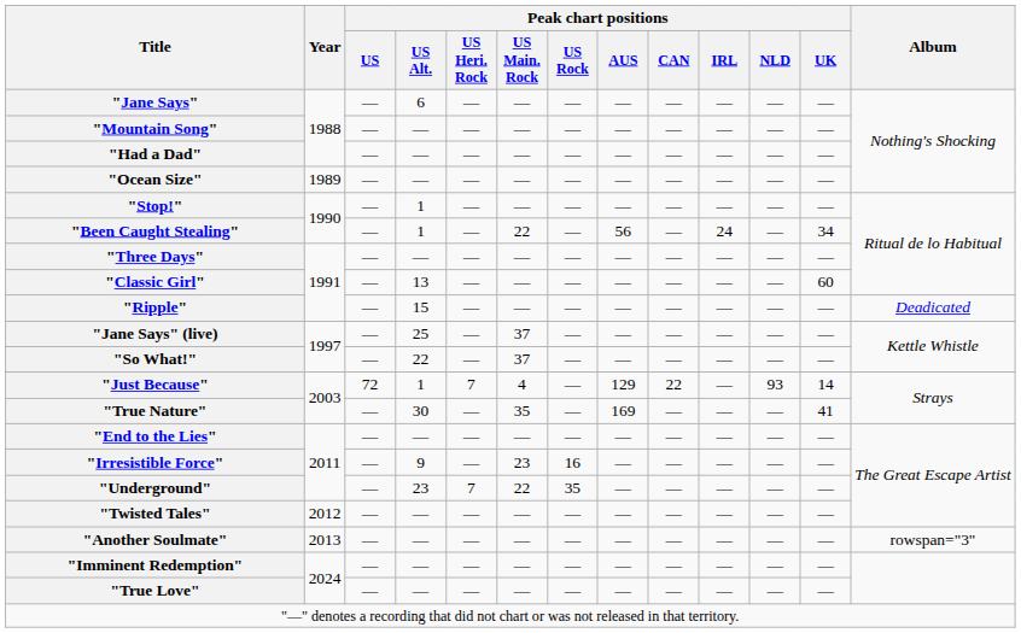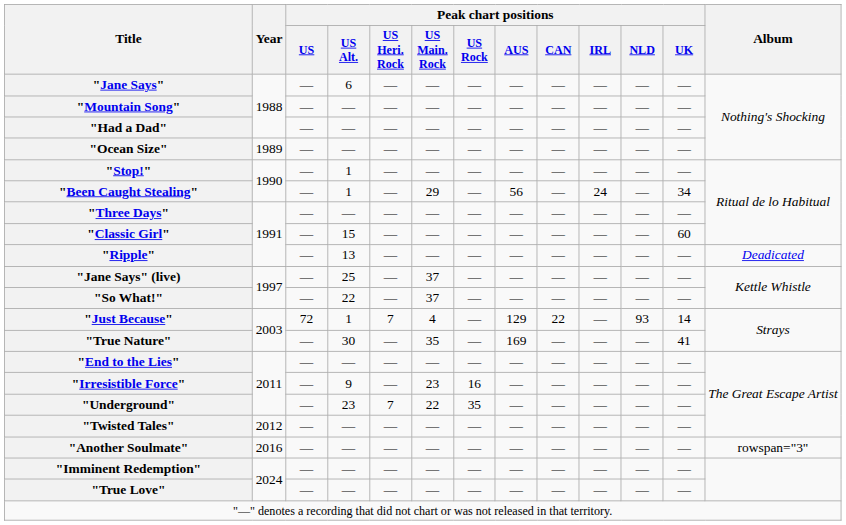"Been Caught Stealing" | Peak chart positions / US Main. Rock: 22 -> 29
"Classic Girl" | Peak chart positions / US Alt.: 13 -> 15
"Ripple" | Peak chart positions / US Alt.: 15 -> 13
"Another Soulmate" | Year: 2013 -> 2016
